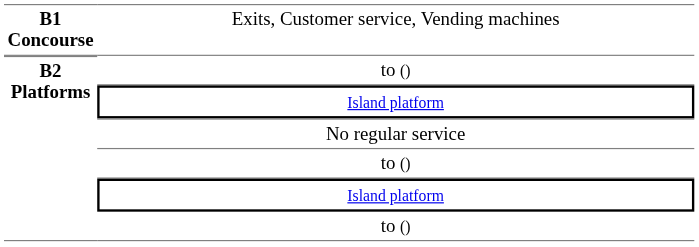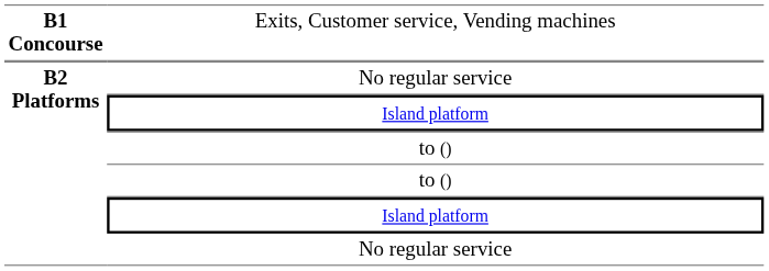row 2 | column 2: to () -> No regular service
row 4 | column 2: No regular service -> to ()
row 7 | column 2: to () -> No regular service
